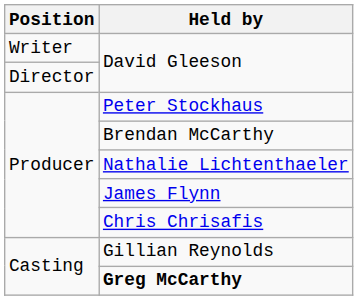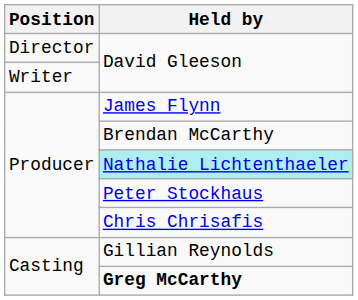row 2 | Position: Writer -> Director
row 3 | Position: Director -> Writer
row 4 | Held by: Peter Stockhaus -> James Flynn
row 6 | Held by: no background -> paleturquoise background
row 7 | Held by: James Flynn -> Peter Stockhaus
